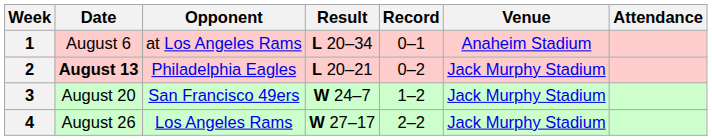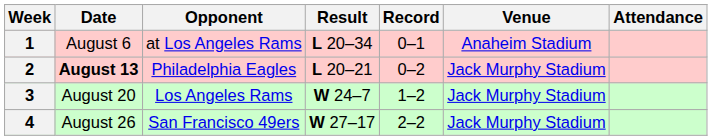3 | Opponent: San Francisco 49ers -> Los Angeles Rams
4 | Opponent: Los Angeles Rams -> San Francisco 49ers
